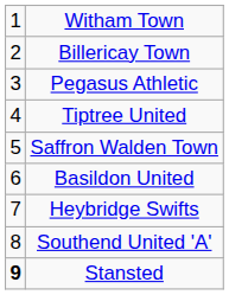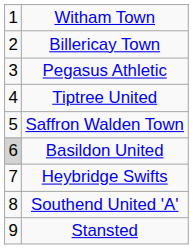Basildon United | column 1: no background -> lightgrey background
Stansted | column 1: bold -> normal
